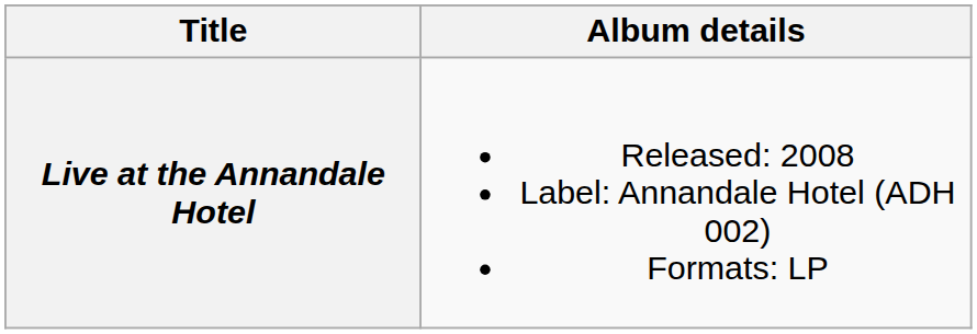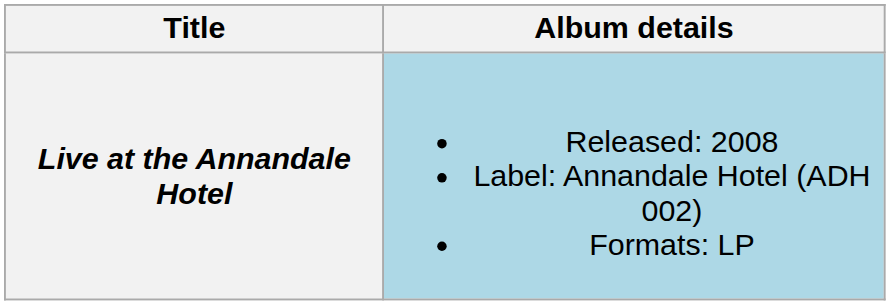Live at the Annandale Hotel | Album details: no background -> lightblue background
